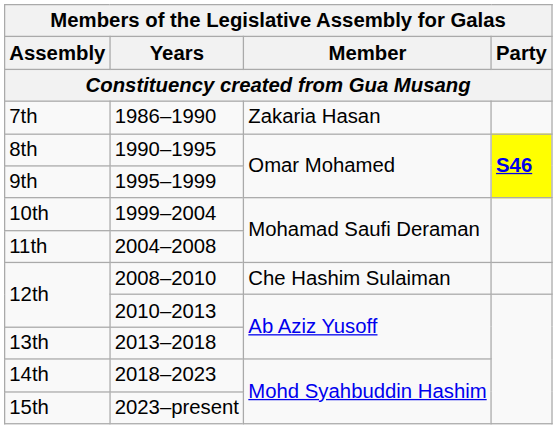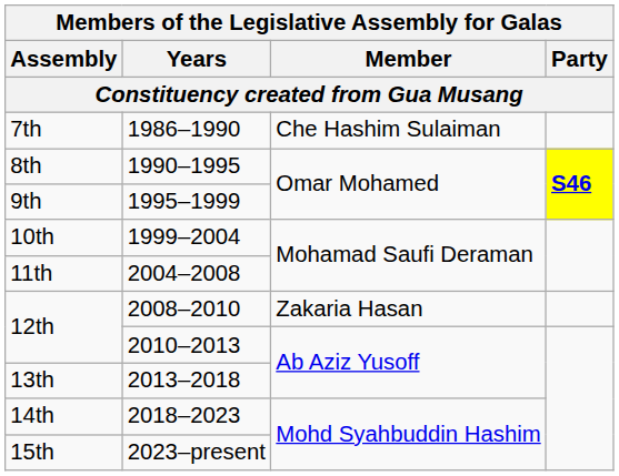7th | Member: Zakaria Hasan -> Che Hashim Sulaiman
12th / 2008–2010 | Member: Che Hashim Sulaiman -> Zakaria Hasan
